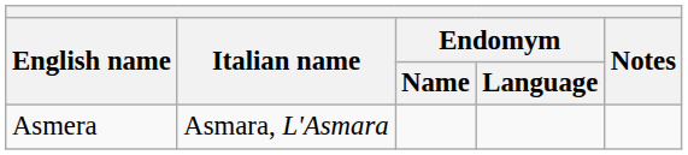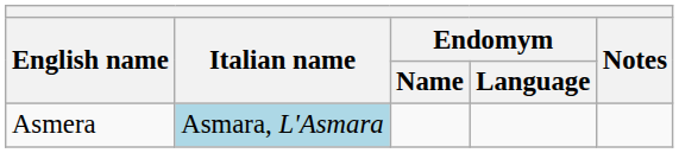Asmera | Italian name: no background -> lightblue background
